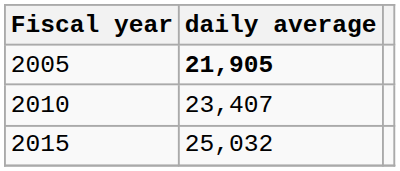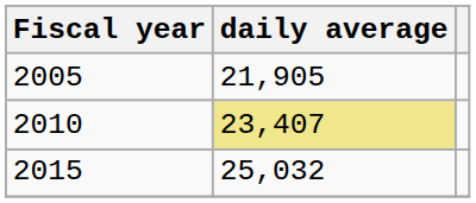2005 | daily average: bold -> normal
2010 | daily average: no background -> khaki background
